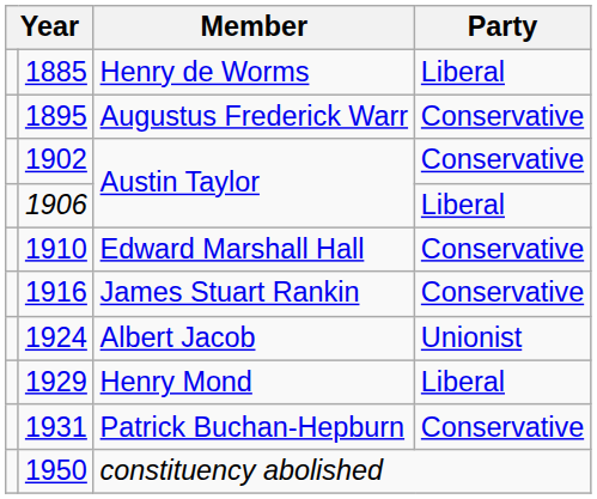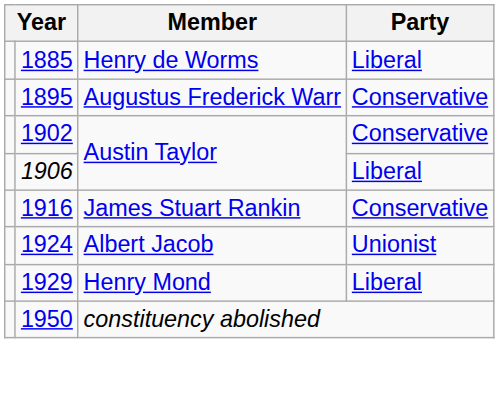- row: 1910 | Edward Marshall Hall | Conservative
- row: 1931 | Patrick Buchan-Hepburn | Conservative
